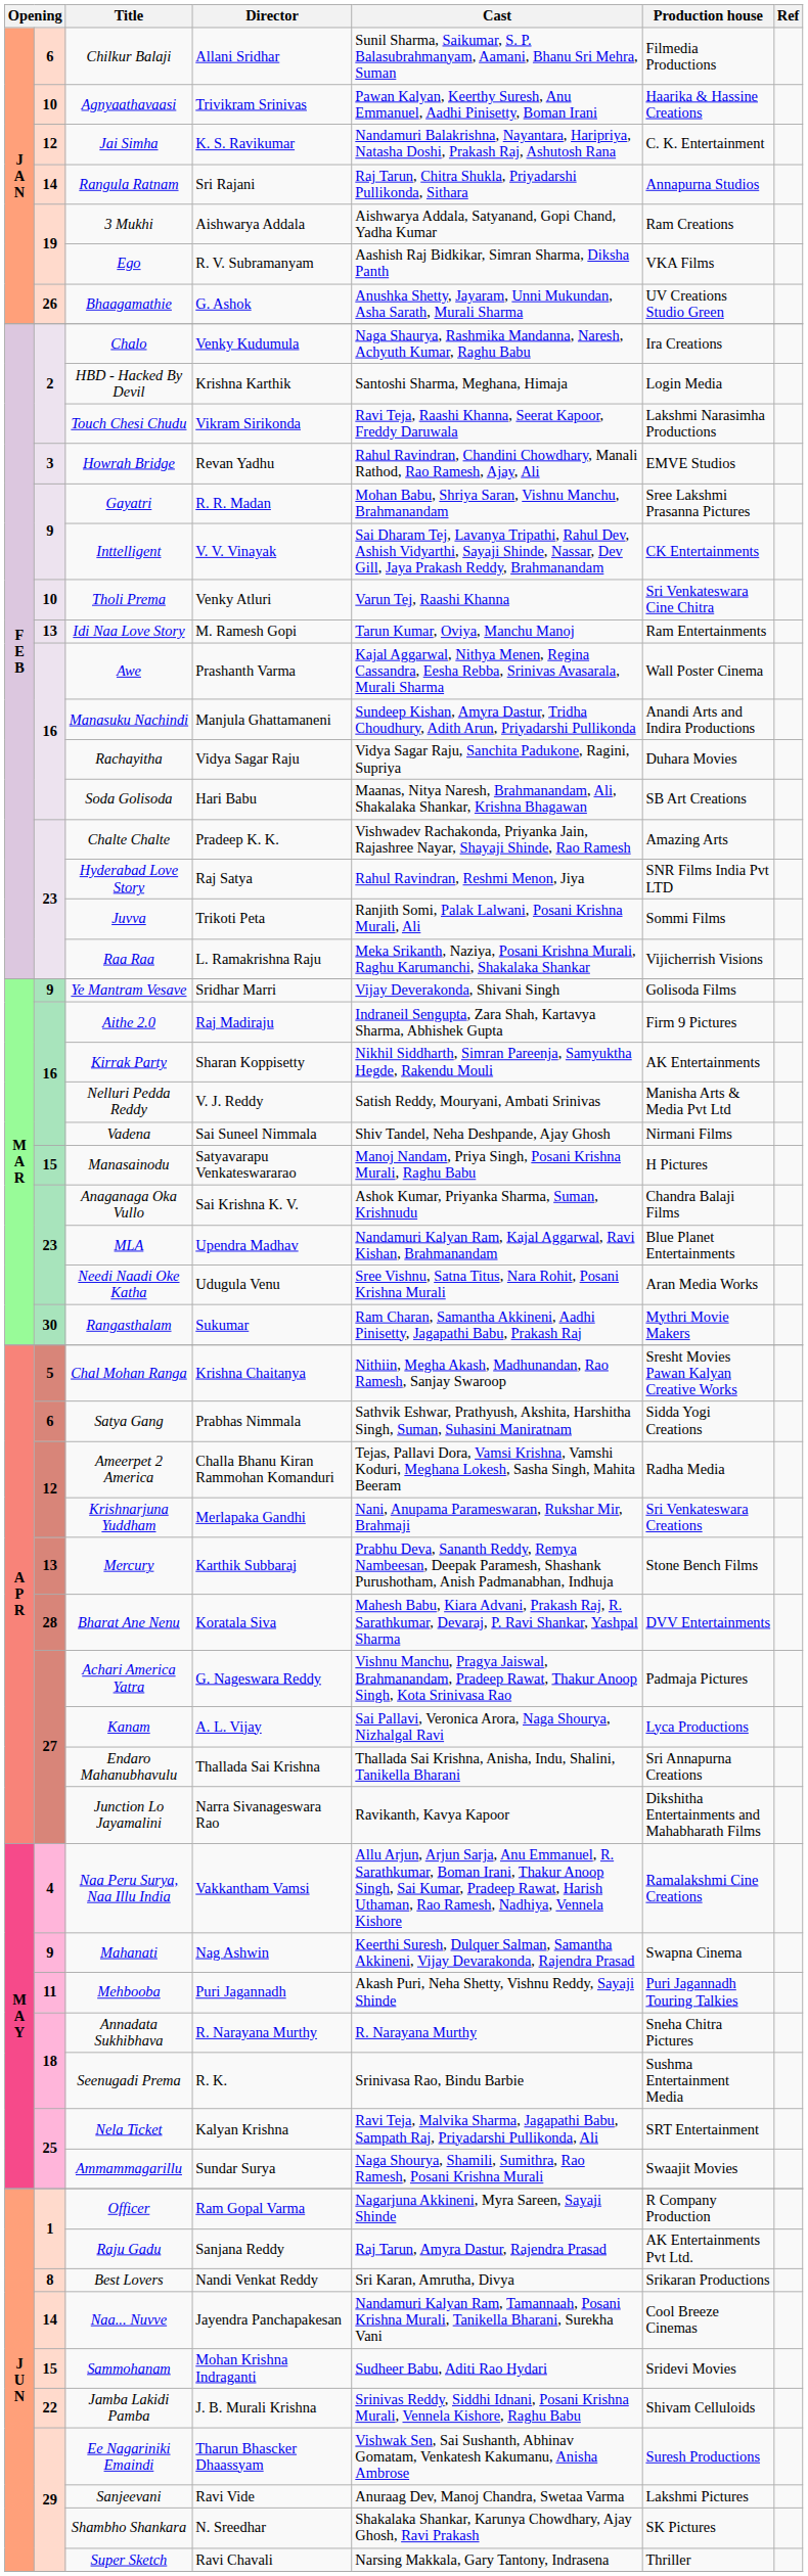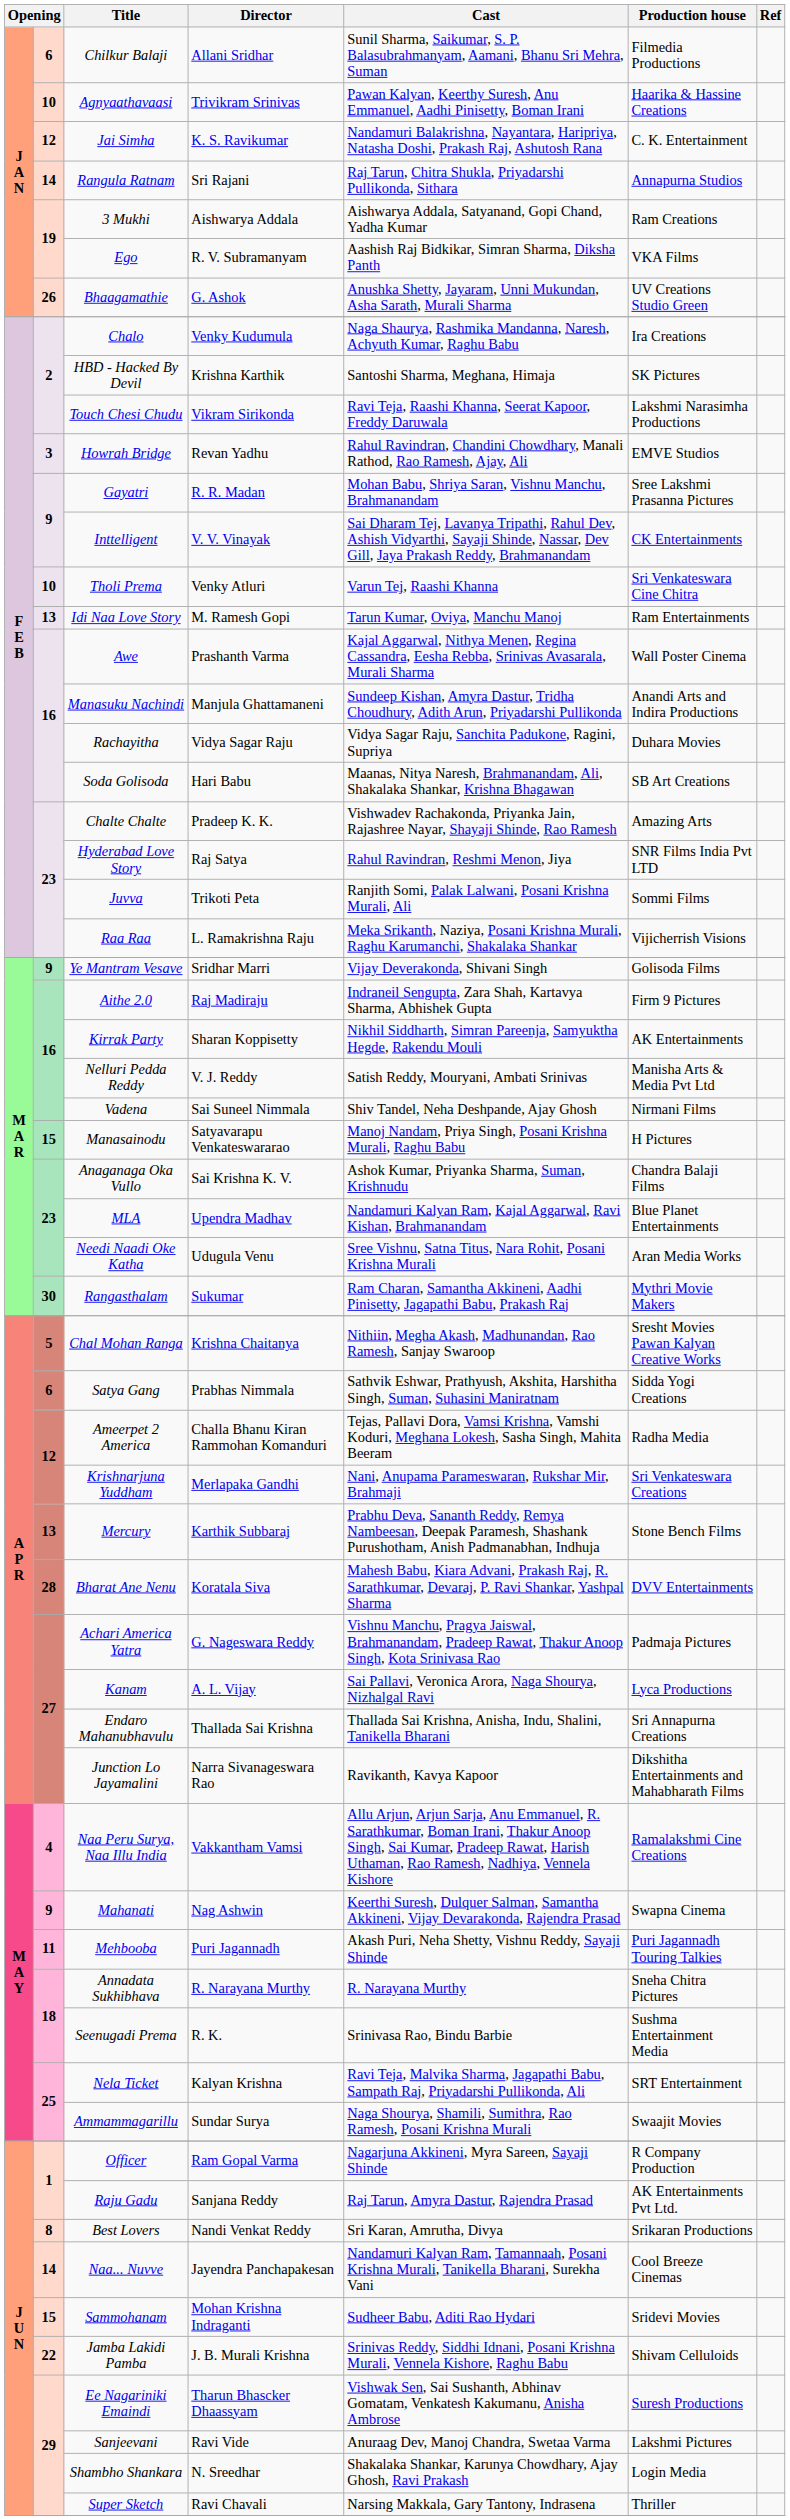HBD - Hacked By Devil | Production house: Login Media -> SK Pictures
Shambho Shankara | Production house: SK Pictures -> Login Media
